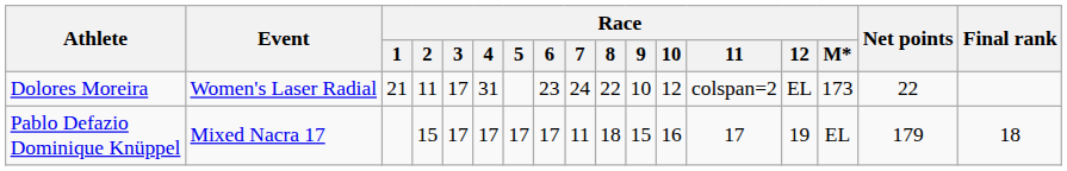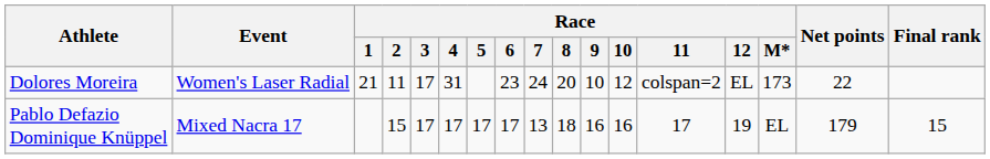Dolores Moreira | Race / 8: 22 -> 20
Pablo Defazio Dominique Knüppel | Race / 7: 11 -> 13
Pablo Defazio Dominique Knüppel | Race / 9: 15 -> 16
Pablo Defazio Dominique Knüppel | Final rank: 18 -> 15
